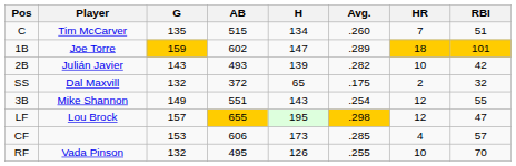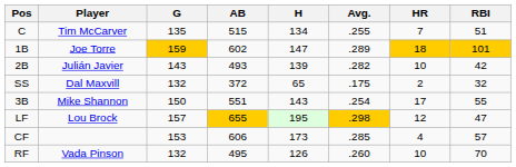C | Avg.: .260 -> .255
3B | G: 149 -> 150
3B | HR: 12 -> 17
RF | Avg.: .255 -> .260
